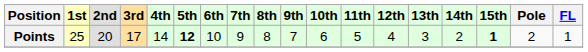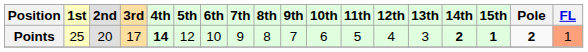Points | 4th: normal -> bold
Points | 5th: bold -> normal
Points | 14th: normal -> bold
Points | Pole: normal -> bold
Points | FL: no background -> lightsalmon background
